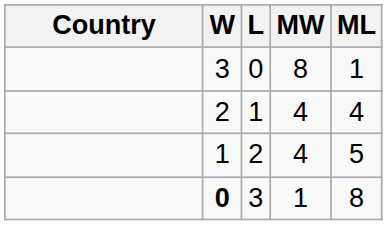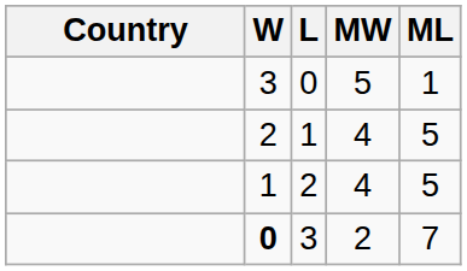row 2 | MW: 8 -> 5
row 3 | ML: 4 -> 5
row 5 | MW: 1 -> 2
row 5 | ML: 8 -> 7
